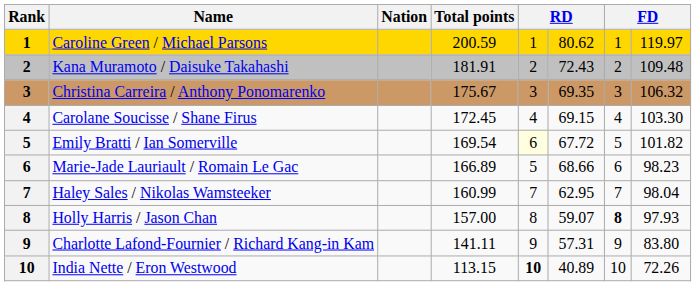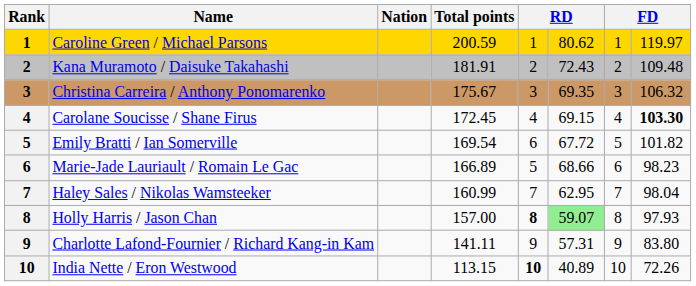Carolane Soucisse / Shane Firus | column 8: normal -> bold
Emily Bratti / Ian Somerville | column 5: lightyellow background -> no background
Holly Harris / Jason Chan | column 5: normal -> bold
Holly Harris / Jason Chan | column 6: no background -> lightgreen background
Holly Harris / Jason Chan | column 7: bold -> normal
